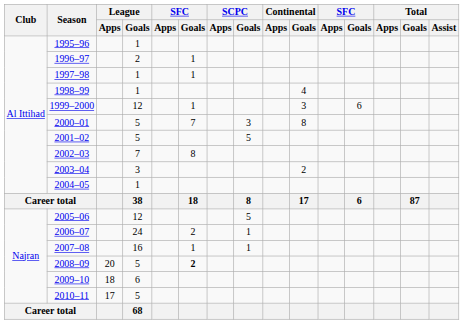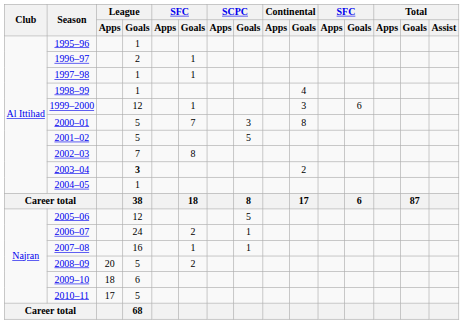2003–04 | League / Goals: normal -> bold
2008–09 | column 6: bold -> normal
